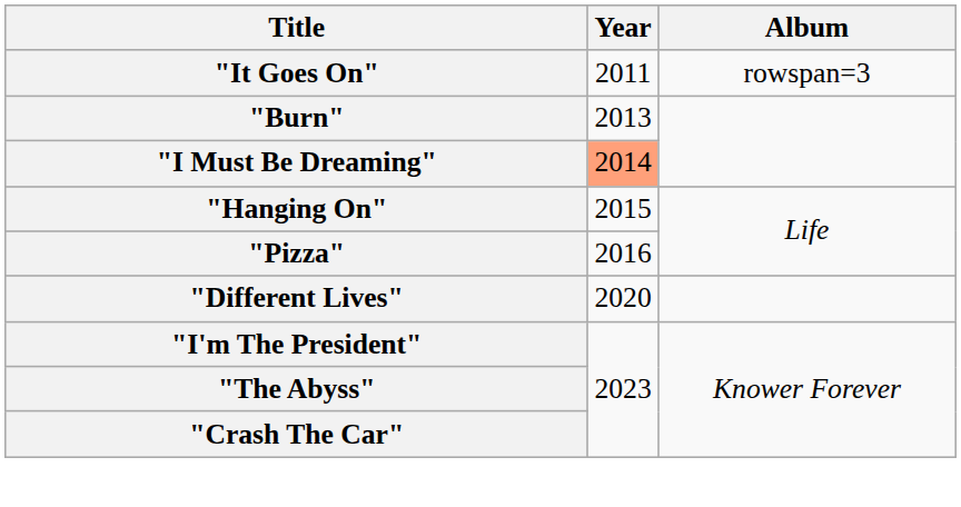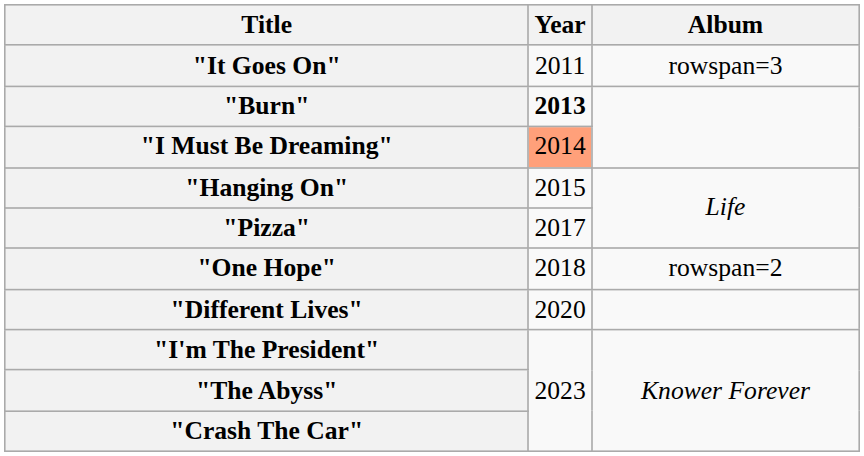"Burn" | Year: normal -> bold
"Pizza" | Year: 2016 -> 2017
+ row: "One Hope" | 2018 | rowspan=2
